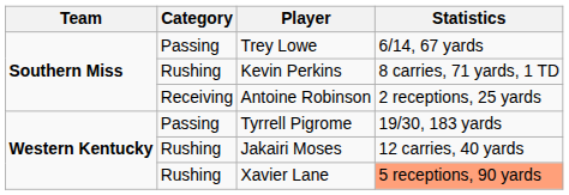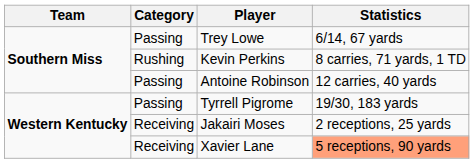Antoine Robinson | Category: Receiving -> Passing
Antoine Robinson | Statistics: 2 receptions, 25 yards -> 12 carries, 40 yards
Jakairi Moses | Category: Rushing -> Receiving
Jakairi Moses | Statistics: 12 carries, 40 yards -> 2 receptions, 25 yards
Xavier Lane | Category: Rushing -> Receiving
